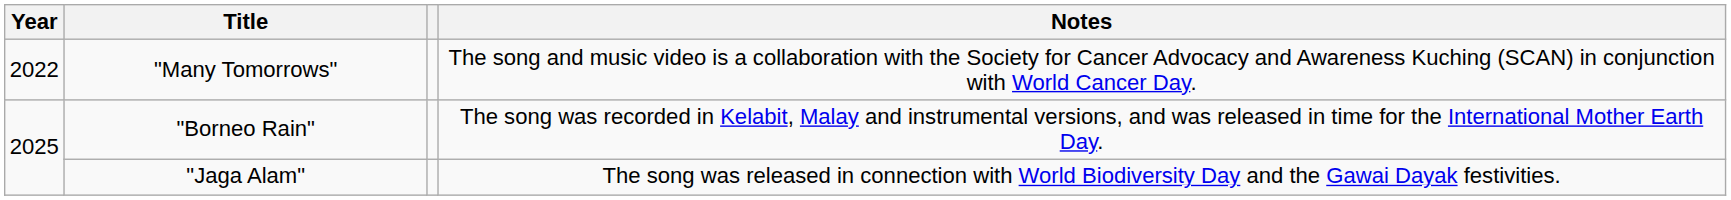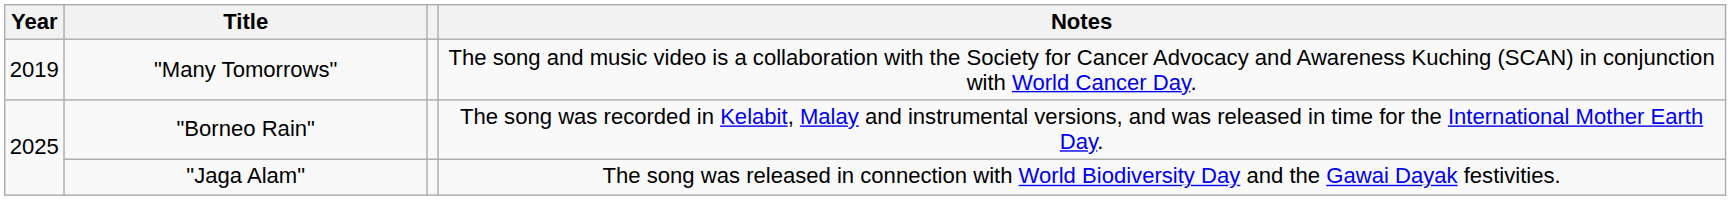"Many Tomorrows" | Year: 2022 -> 2019
